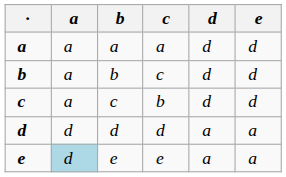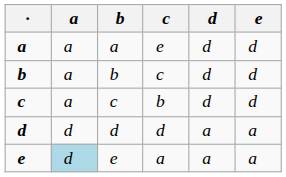row 2 | c: a -> e
row 6 | c: e -> a
